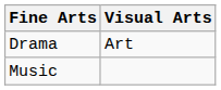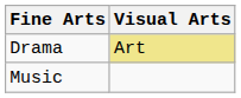Drama | Visual Arts: no background -> khaki background
